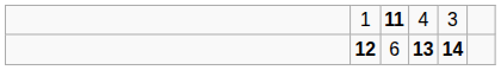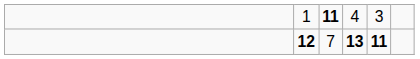row 2 | column 3: 6 -> 7
row 2 | column 5: 14 -> 11
